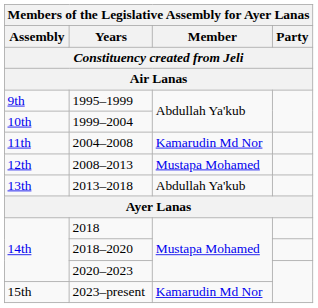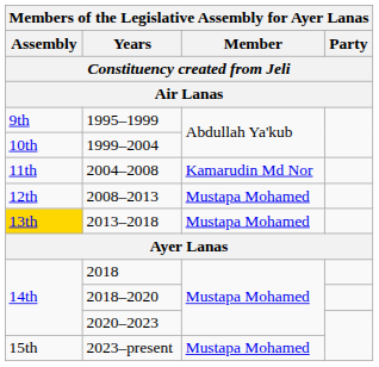2013–2018 | Assembly: no background -> gold background
2013–2018 | Member: Abdullah Ya'kub -> Mustapa Mohamed
2023–present | Member: Kamarudin Md Nor -> Mustapa Mohamed
